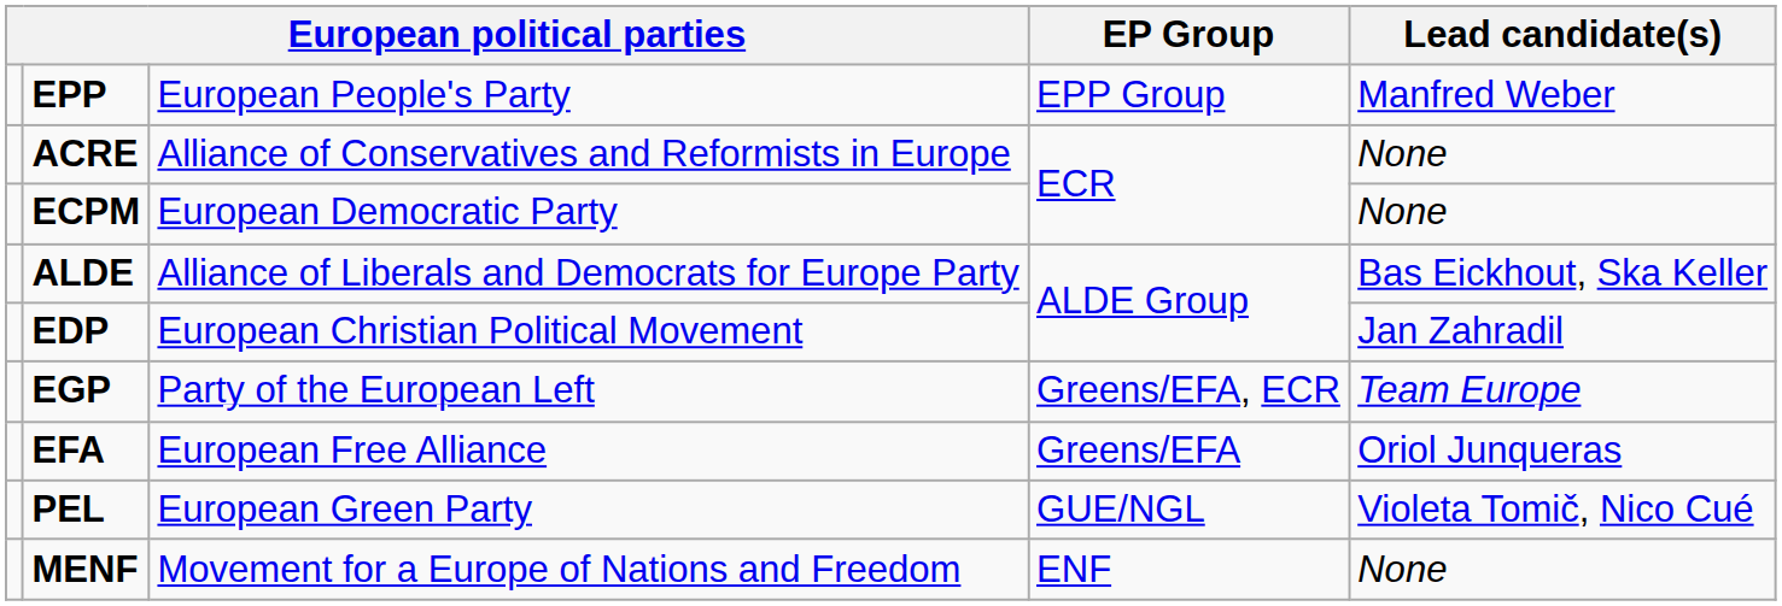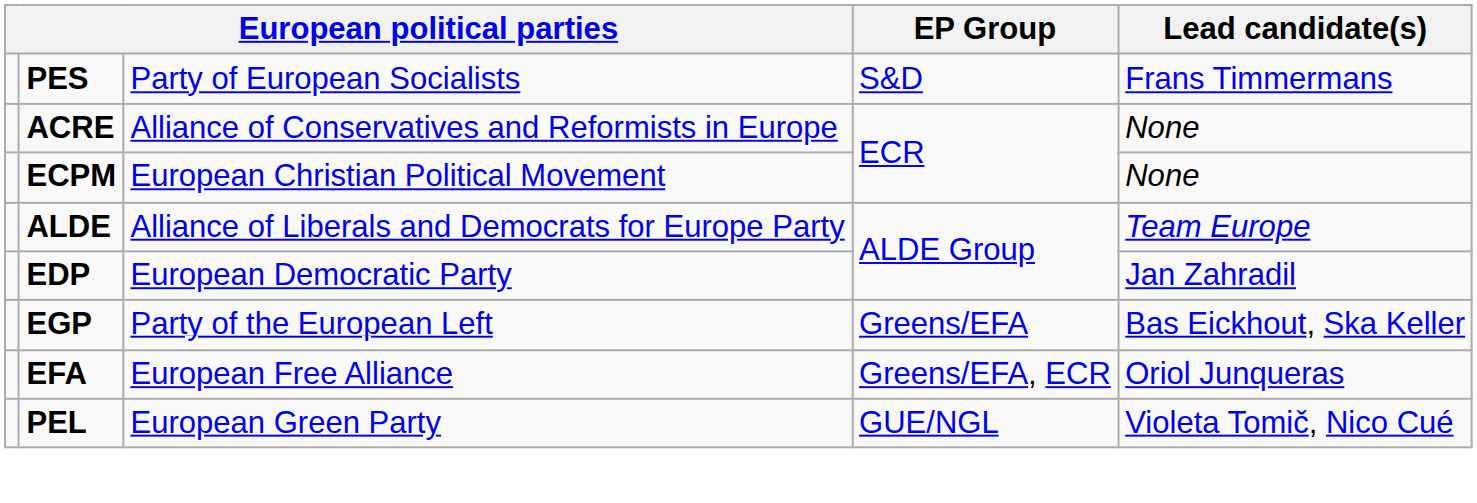- row: EPP | European People's Party | EPP Group | Manfred Weber
+ row: PES | Party of European Socialists | S&D | Frans Timmermans
ECPM | column 3: European Democratic Party -> European Christian Political Movement
ALDE | Lead candidate(s): Bas Eickhout, Ska Keller -> Team Europe
EDP | column 3: European Christian Political Movement -> European Democratic Party
EGP | EP Group: Greens/EFA, ECR -> Greens/EFA
EGP | Lead candidate(s): Team Europe -> Bas Eickhout, Ska Keller
EFA | EP Group: Greens/EFA -> Greens/EFA, ECR
- row: MENF | Movement for a Europe of Nations and Freedom | ENF | None
